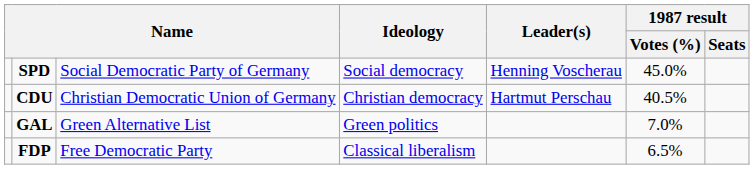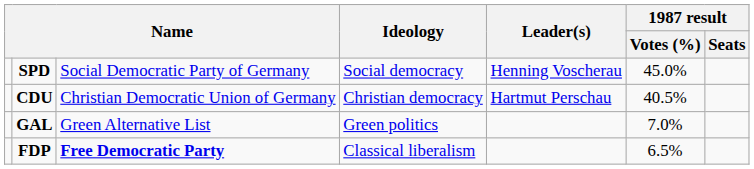FDP | column 3: normal -> bold
